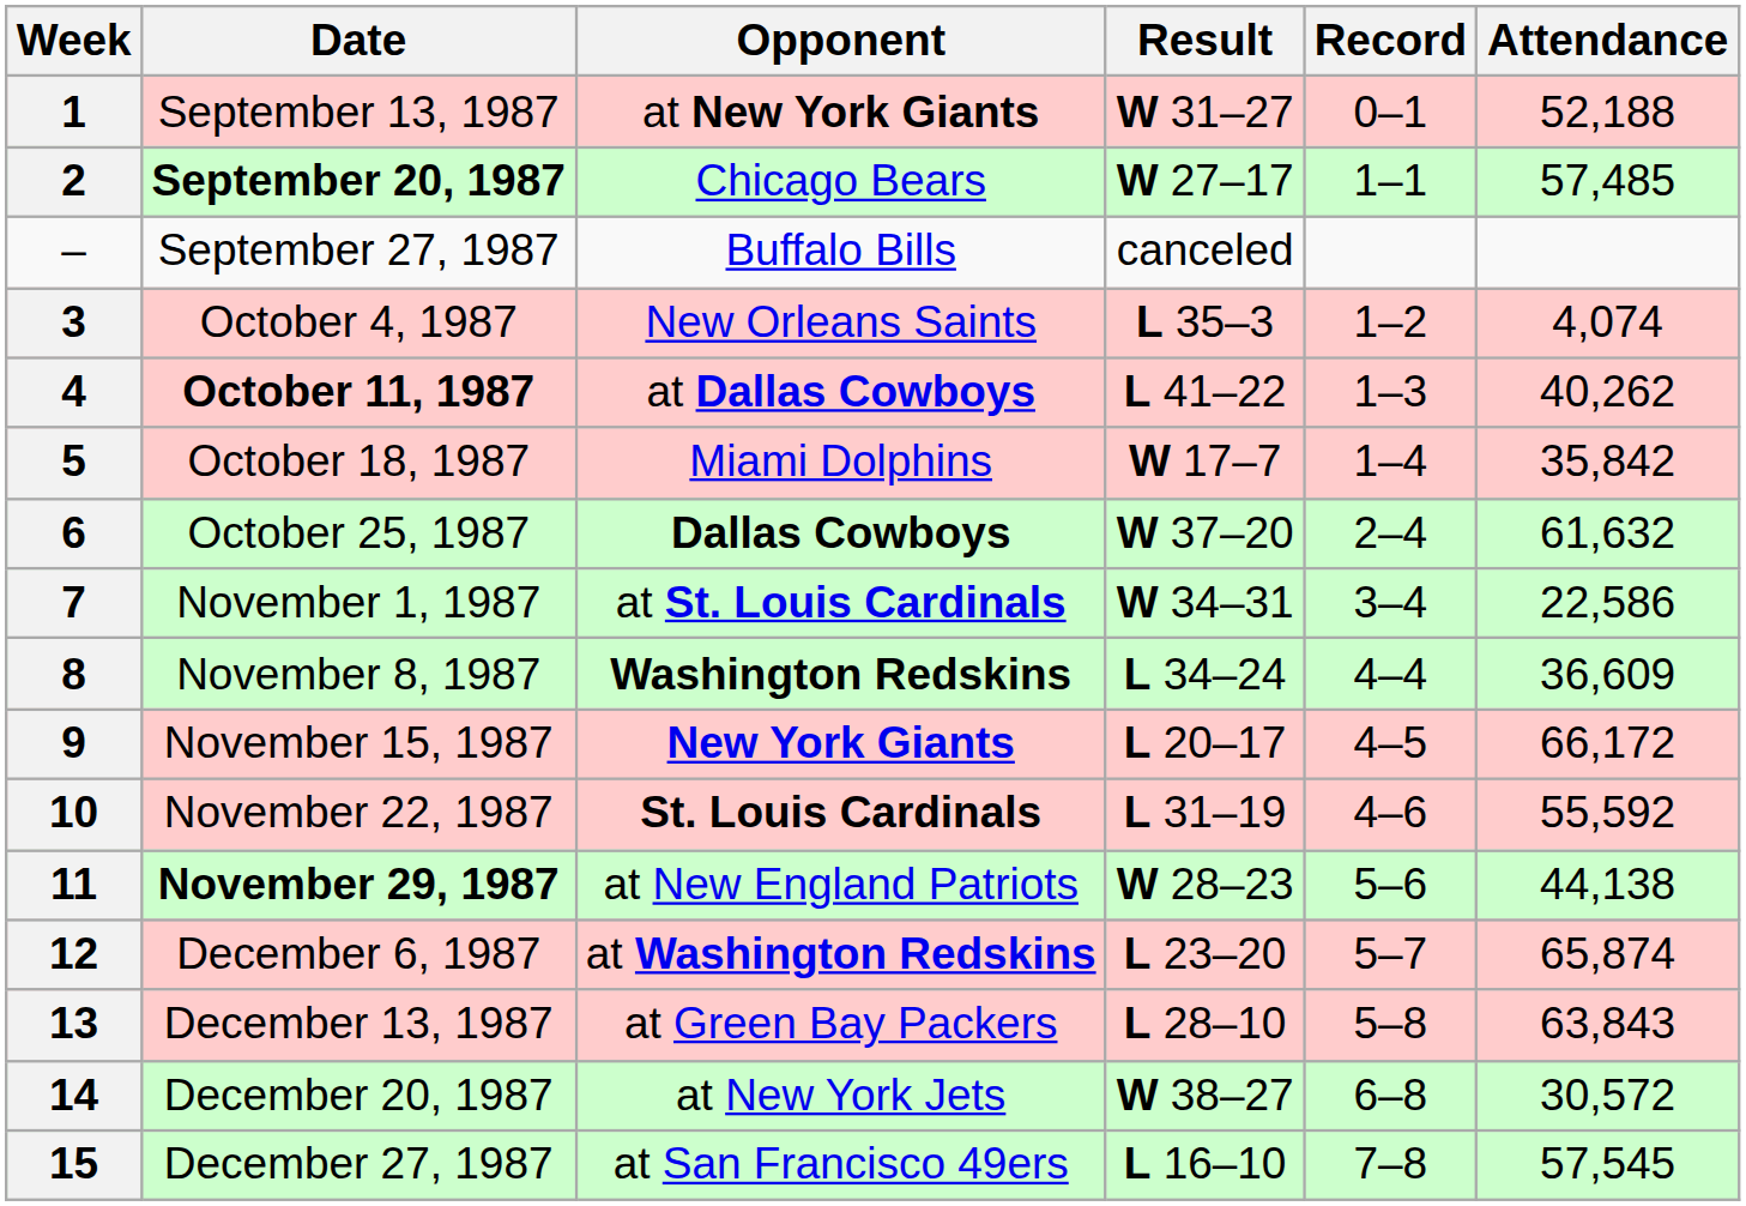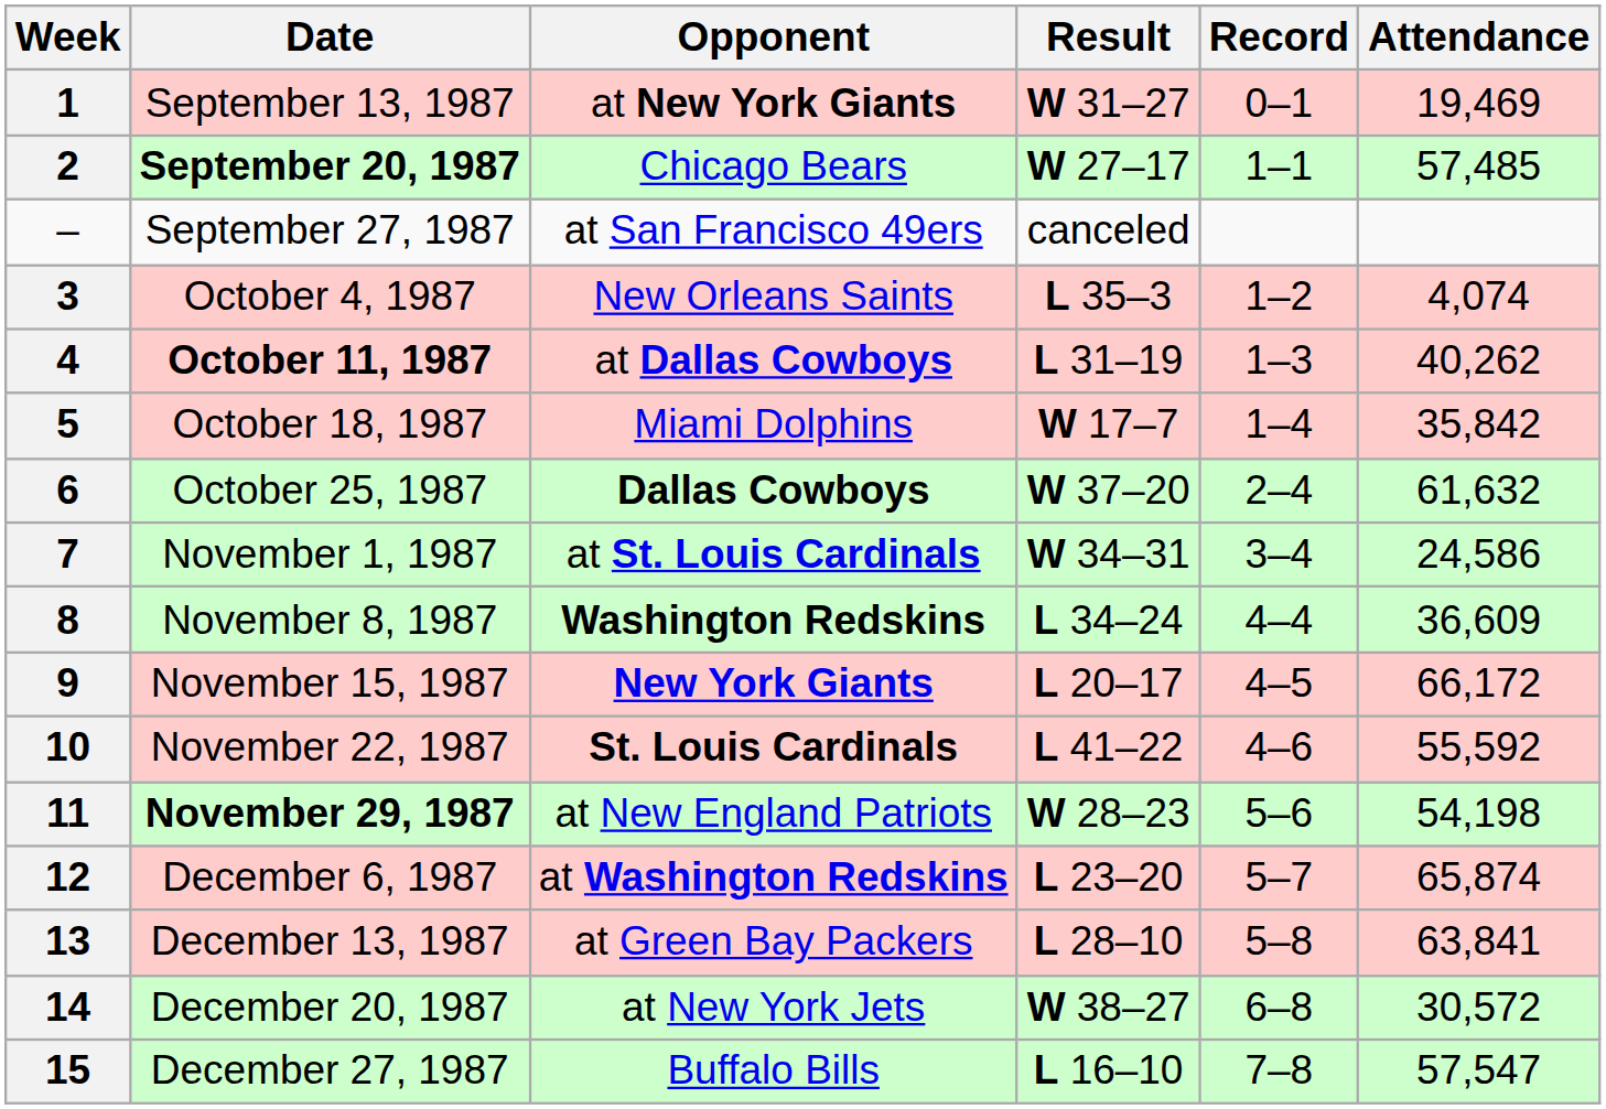1 | Attendance: 52,188 -> 19,469
– | Opponent: Buffalo Bills -> at San Francisco 49ers
4 | Result: L 41–22 -> L 31–19
7 | Attendance: 22,586 -> 24,586
10 | Result: L 31–19 -> L 41–22
11 | Attendance: 44,138 -> 54,198
13 | Attendance: 63,843 -> 63,841
15 | Opponent: at San Francisco 49ers -> Buffalo Bills
15 | Attendance: 57,545 -> 57,547
